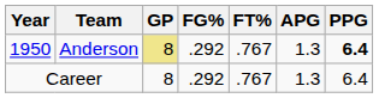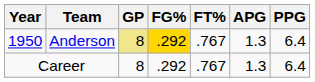1950 | FG%: no background -> gold background
1950 | PPG: bold -> normal
